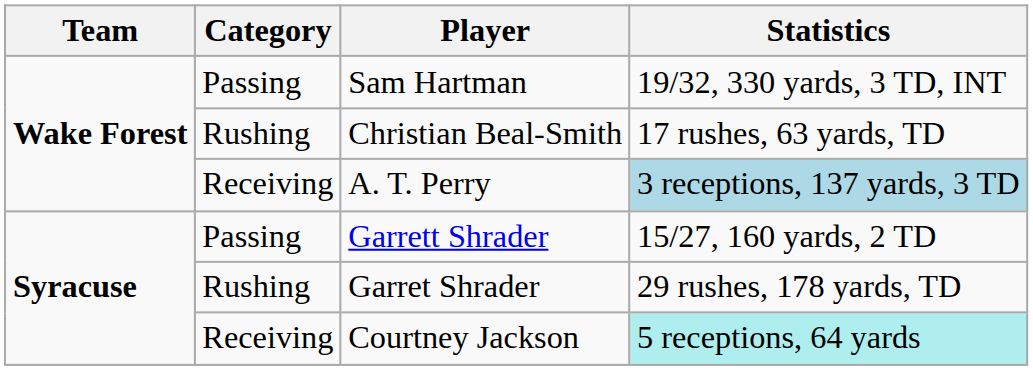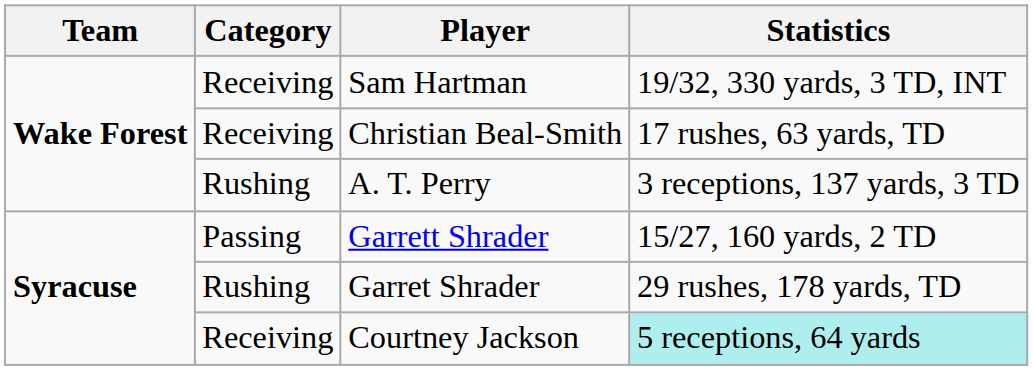Sam Hartman | Category: Passing -> Receiving
Christian Beal-Smith | Category: Rushing -> Receiving
A. T. Perry | Category: Receiving -> Rushing
A. T. Perry | Statistics: lightblue background -> no background
